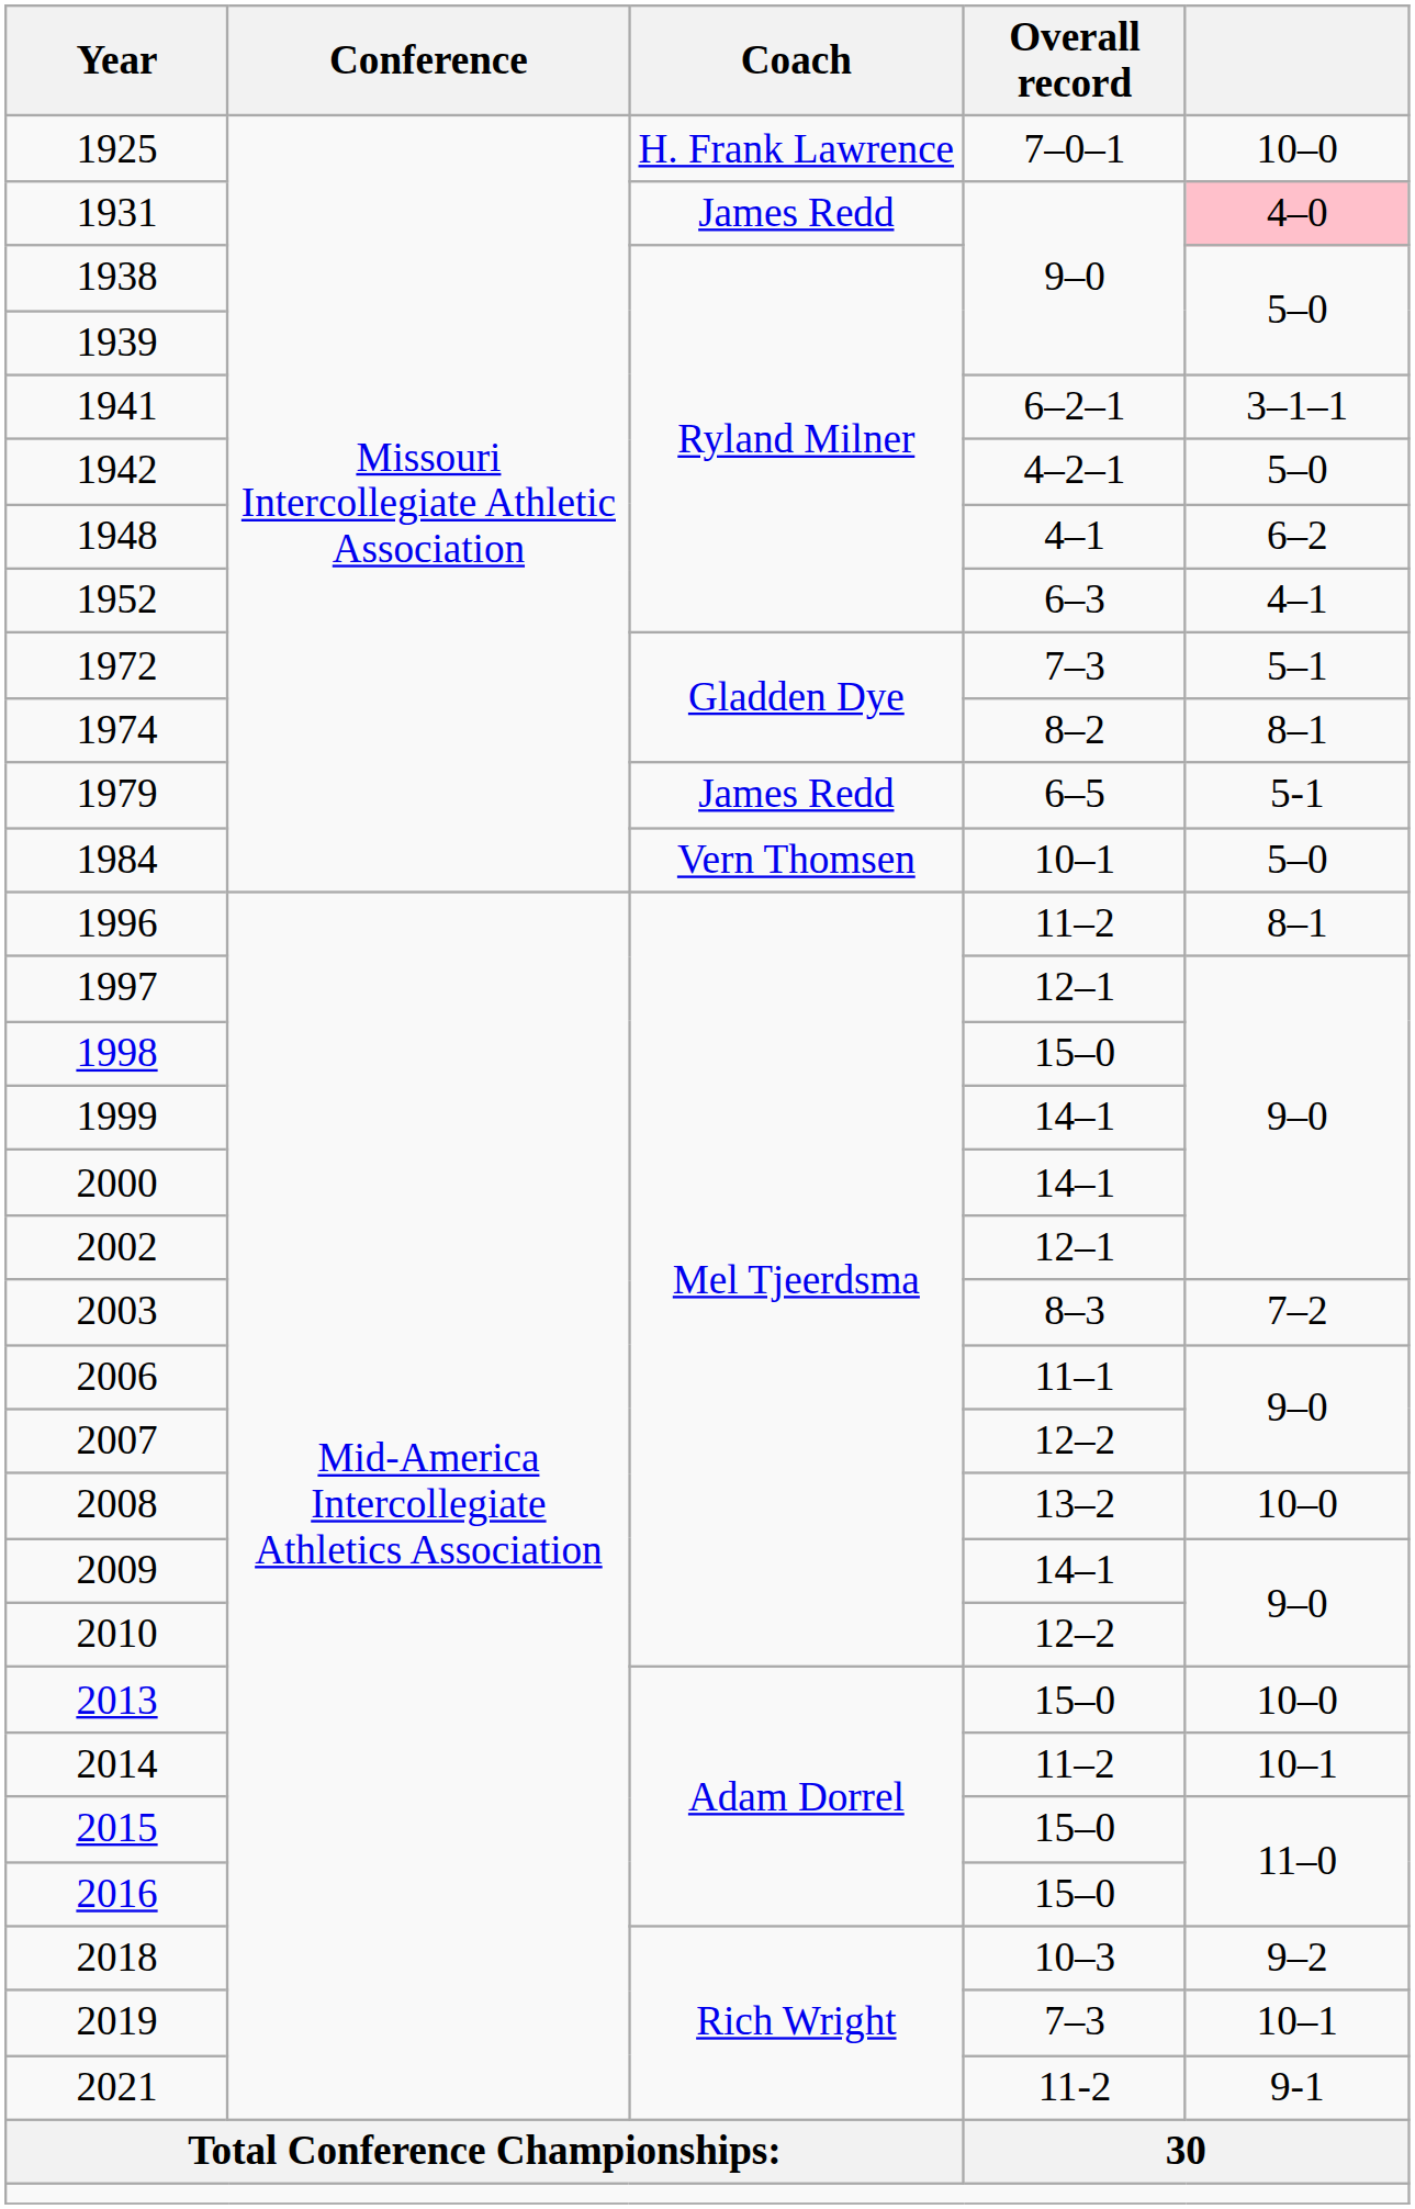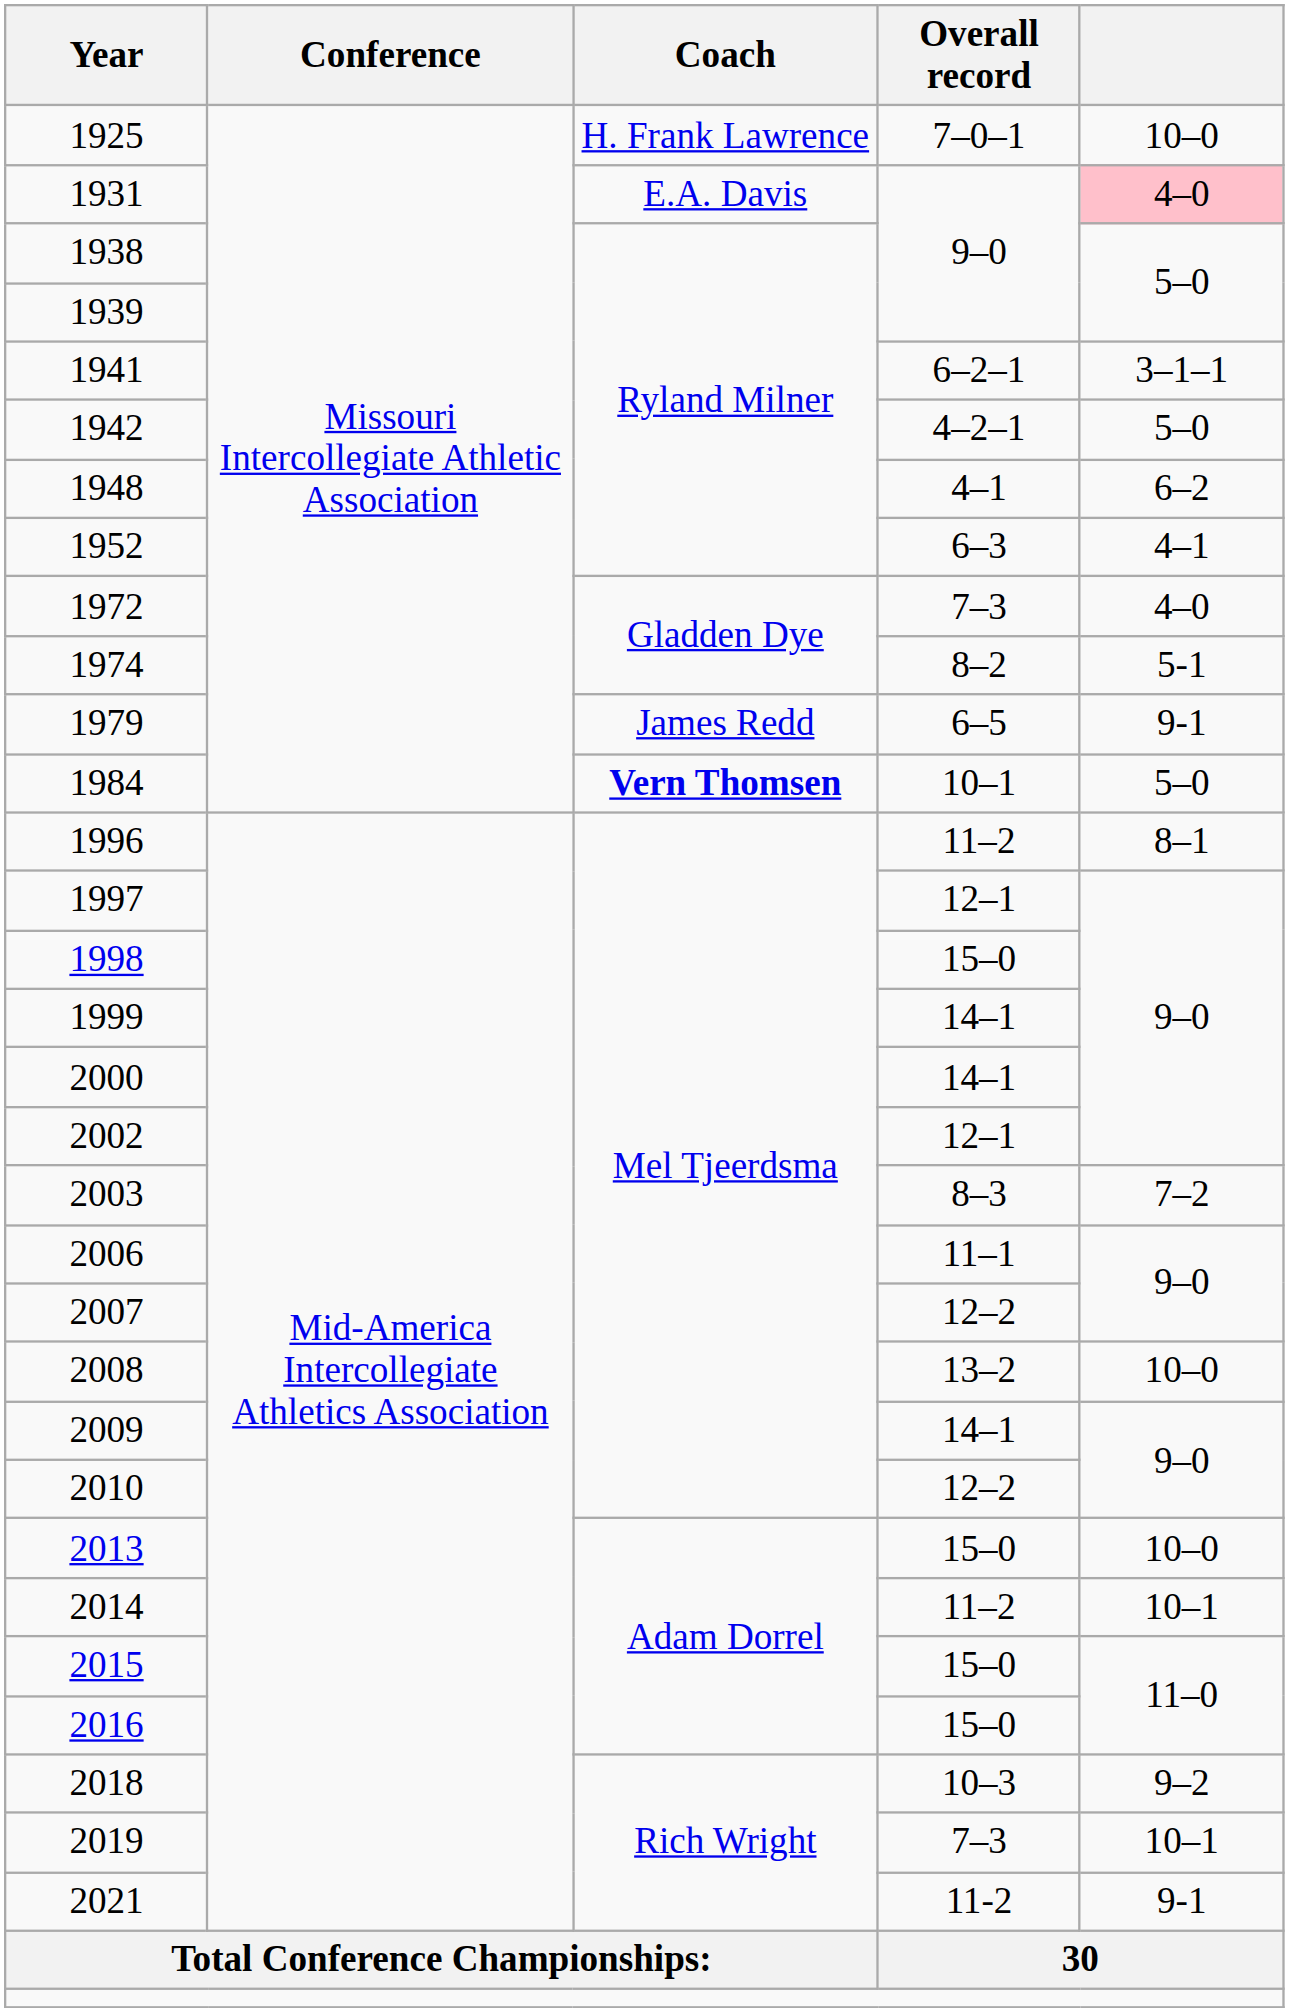1931 | Coach: James Redd -> E.A. Davis
1972 | column 5: 5–1 -> 4–0
1974 | column 5: 8–1 -> 5-1
1979 | column 5: 5-1 -> 9-1
1984 | Coach: normal -> bold
